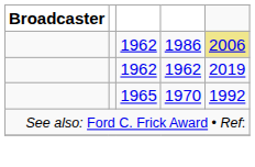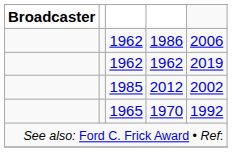1986 | column 5: khaki background -> no background
+ row: 1985 | 2012 | 2002
